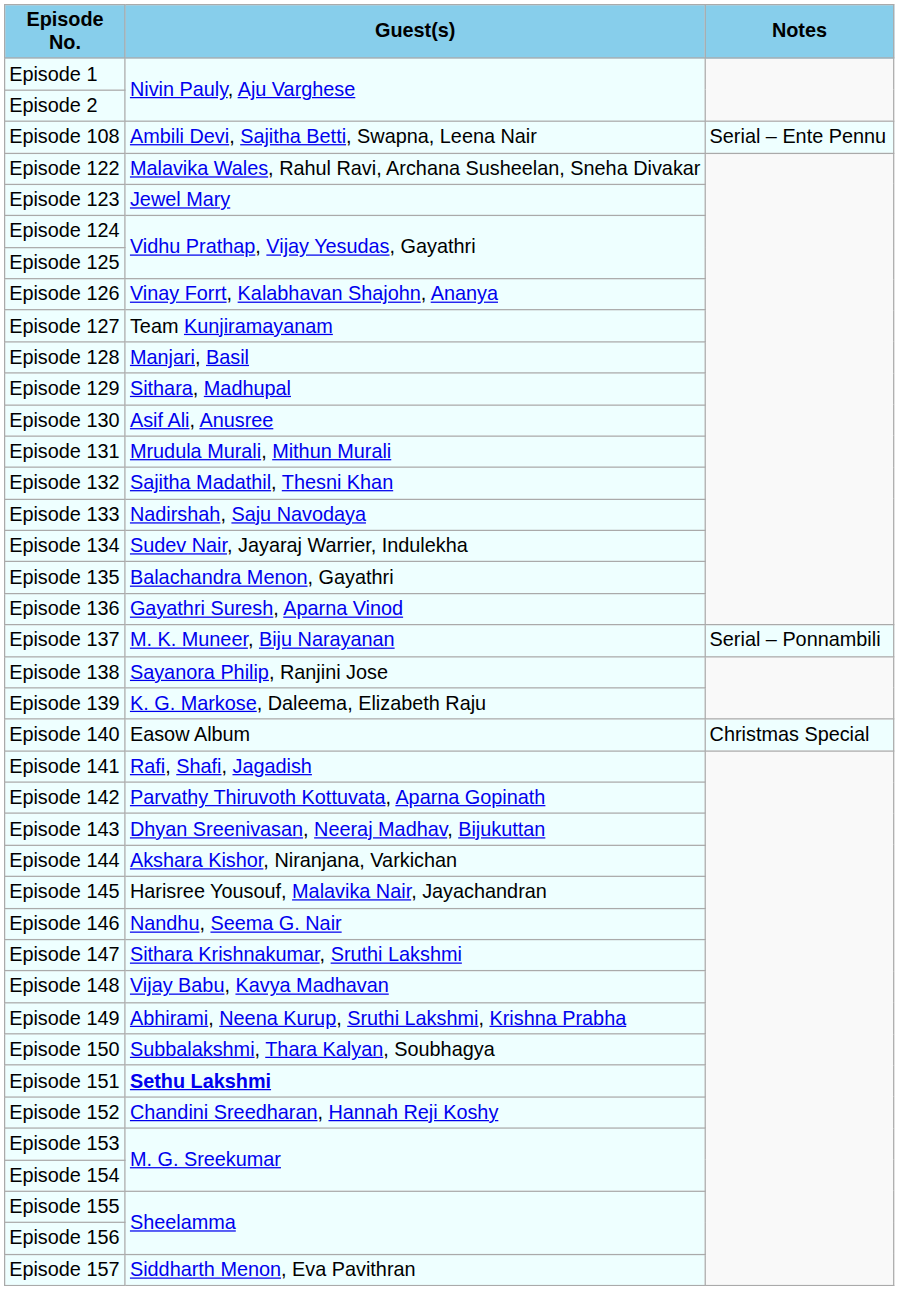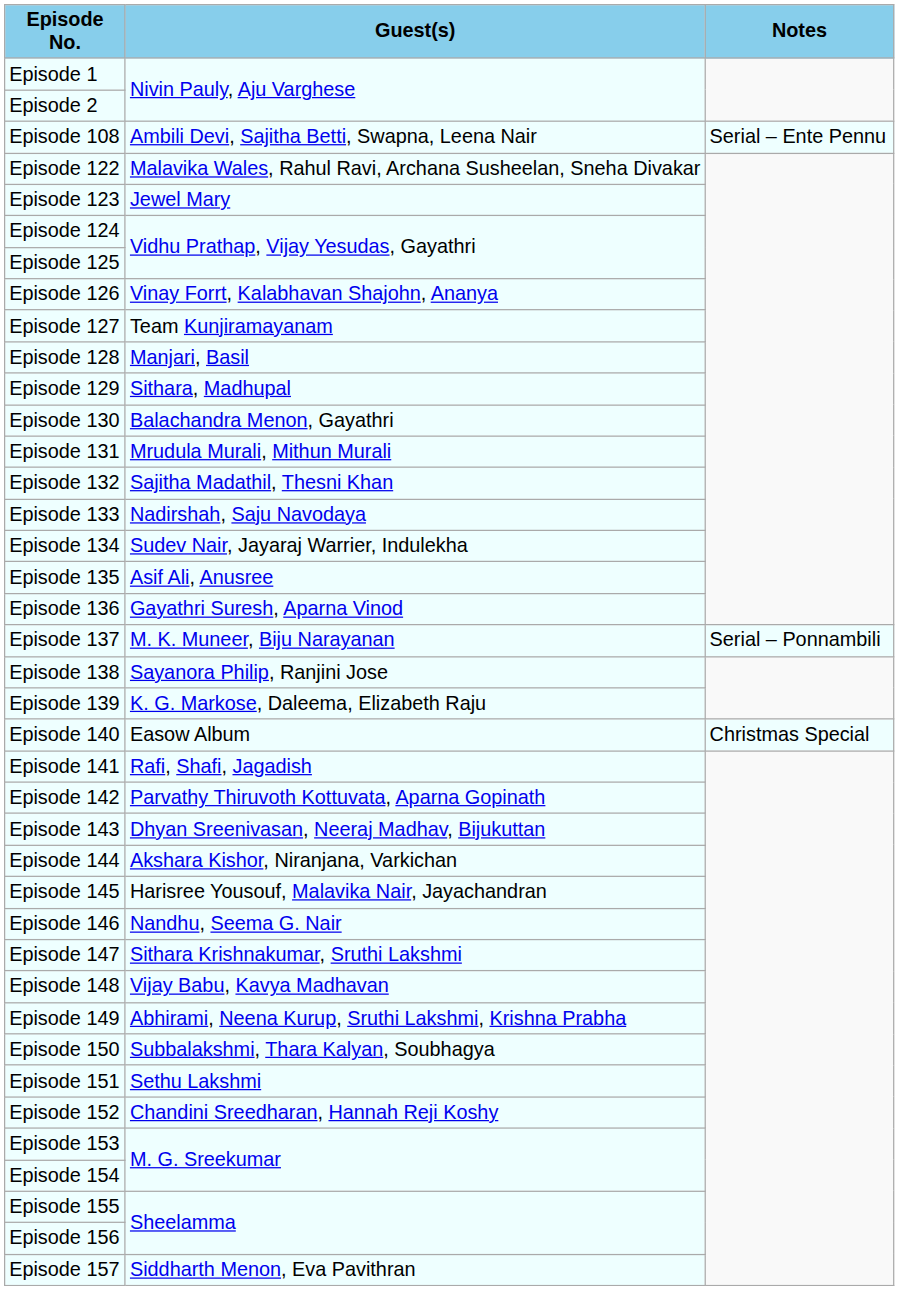Episode 130 | Guest(s): Asif Ali, Anusree -> Balachandra Menon, Gayathri
Episode 135 | Guest(s): Balachandra Menon, Gayathri -> Asif Ali, Anusree
Episode 151 | Guest(s): bold -> normal
